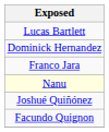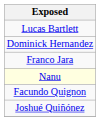row 6 | column 1: Joshué Quiñónez -> Facundo Quignon
row 7 | column 1: Facundo Quignon -> Joshué Quiñónez
